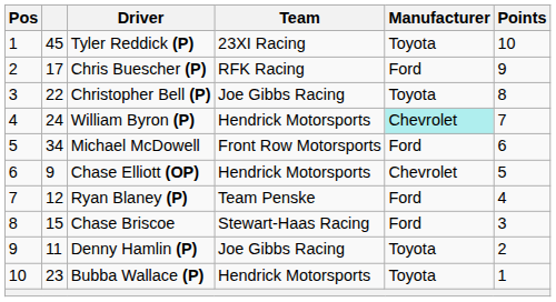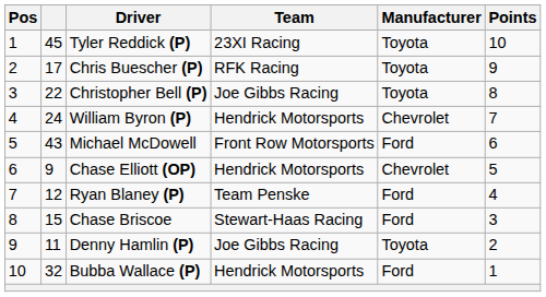Chris Buescher (P) | Manufacturer: Ford -> Toyota
William Byron (P) | Manufacturer: paleturquoise background -> no background
Michael McDowell | column 2: 34 -> 43
Bubba Wallace (P) | column 2: 23 -> 32
Bubba Wallace (P) | Manufacturer: Toyota -> Ford
